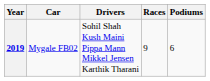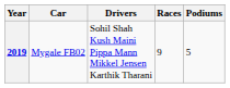2019 | Podiums: 6 -> 5
